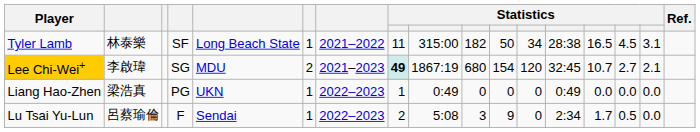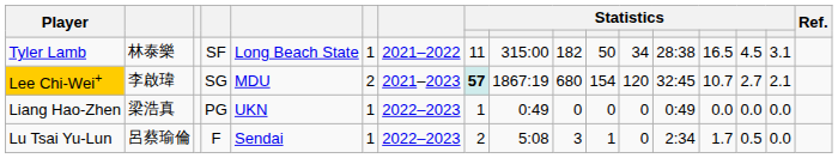Lee Chi-Wei+ | column 8: 49 -> 57
Lu Tsai Yu-Lun | column 11: 9 -> 1
